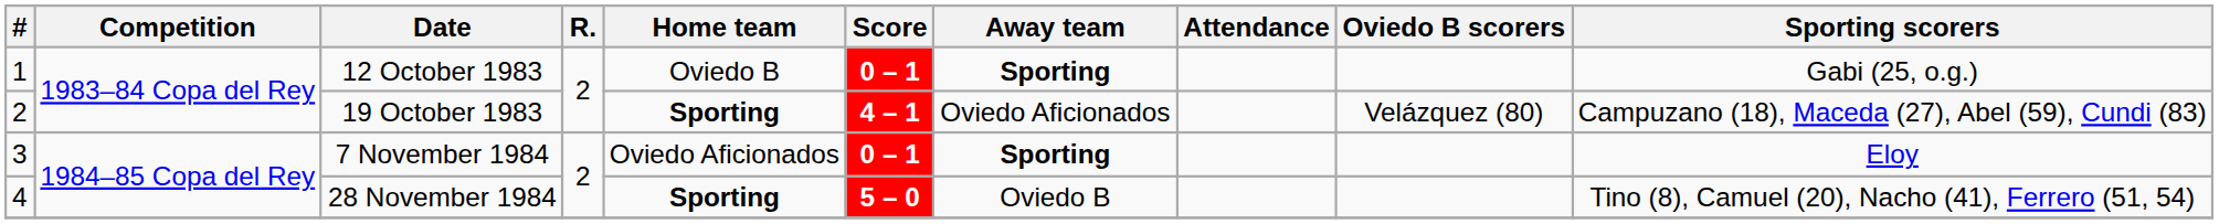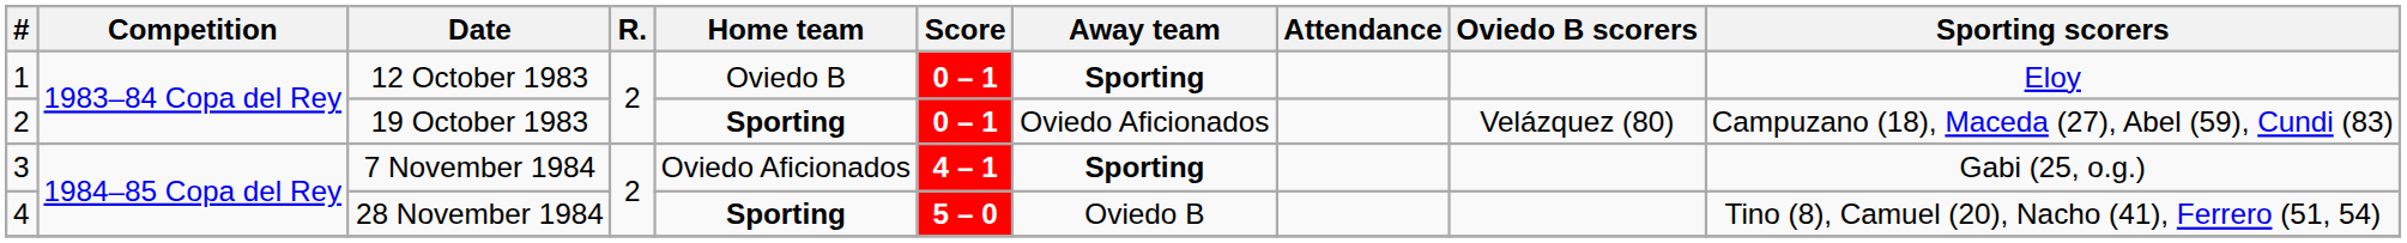12 October 1983 | Sporting scorers: Gabi (25, o.g.) -> Eloy
19 October 1983 | Score: 4 – 1 -> 0 – 1
7 November 1984 | Score: 0 – 1 -> 4 – 1
7 November 1984 | Sporting scorers: Eloy -> Gabi (25, o.g.)
